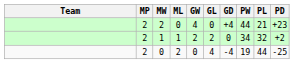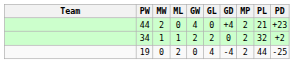columns swapped: MP <-> PW
